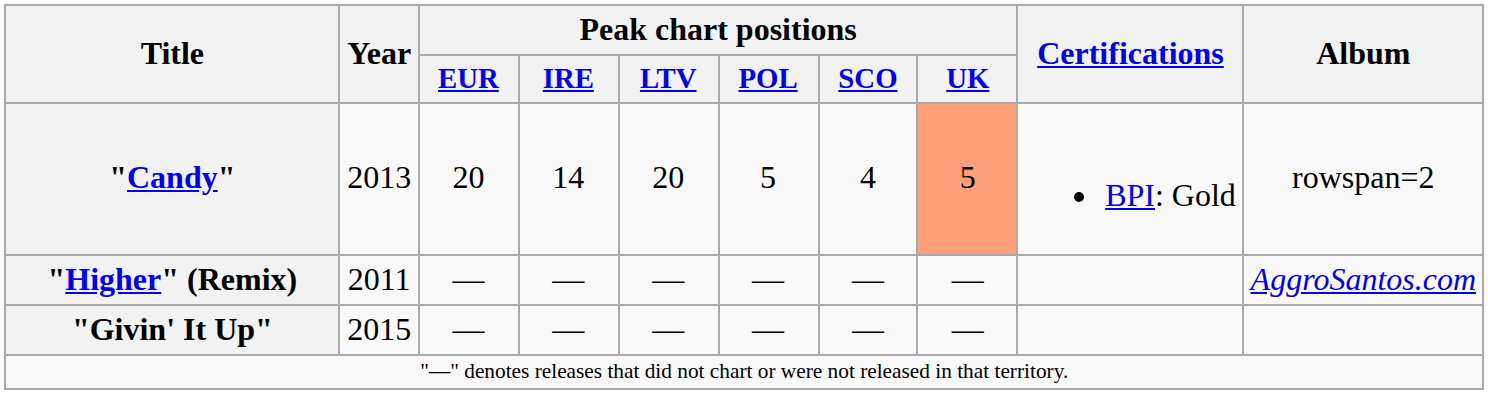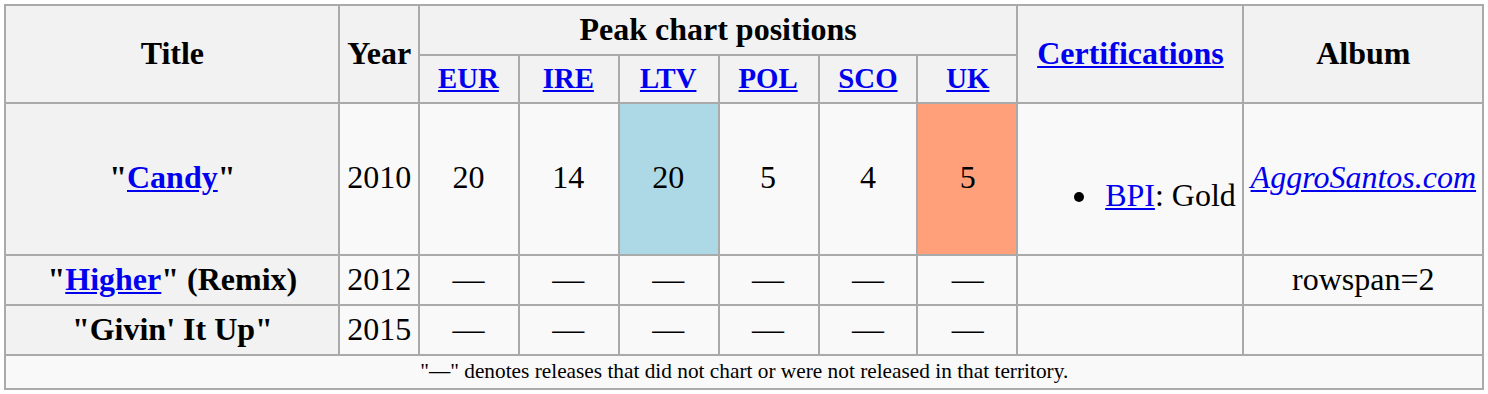"Candy" | Year: 2013 -> 2010
"Candy" | Peak chart positions / LTV: no background -> lightblue background
"Candy" | Album: rowspan=2 -> AggroSantos.com
"Higher" (Remix) | Year: 2011 -> 2012
"Higher" (Remix) | Album: AggroSantos.com -> rowspan=2
